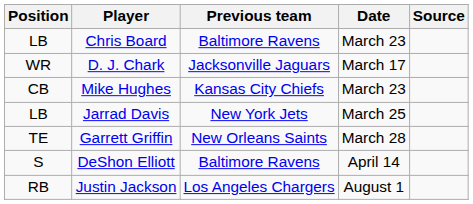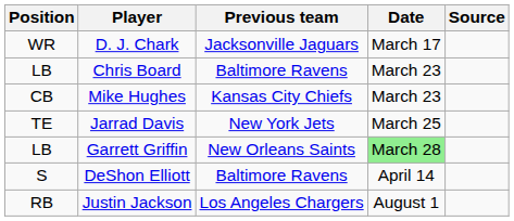rows swapped: Chris Board <-> D. J. Chark
Jarrad Davis | Position: LB -> TE
Garrett Griffin | Position: TE -> LB
Garrett Griffin | Date: no background -> lightgreen background
